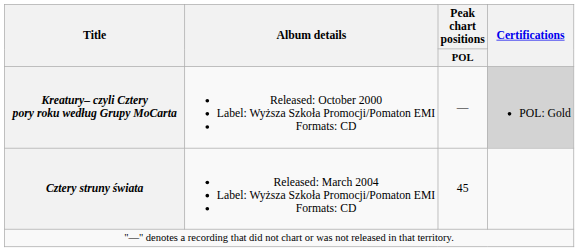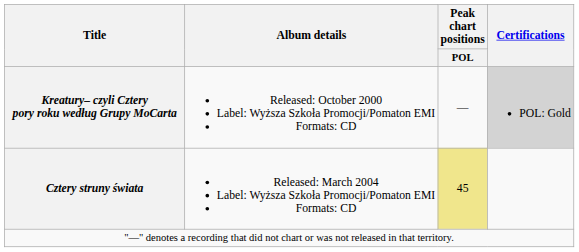Cztery struny świata | Peak chart positions / POL: no background -> khaki background
